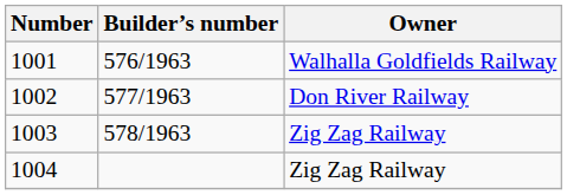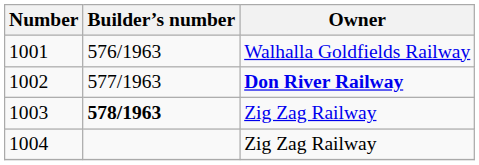1002 | Owner: normal -> bold
1003 | Builder’s number: normal -> bold
